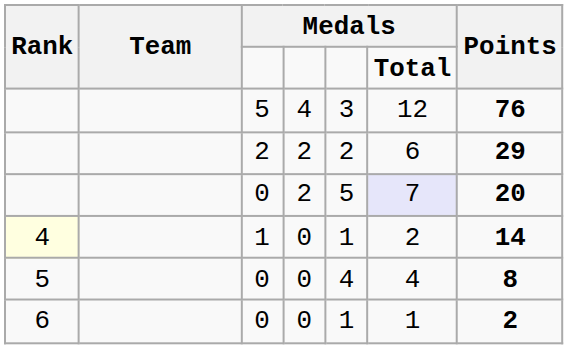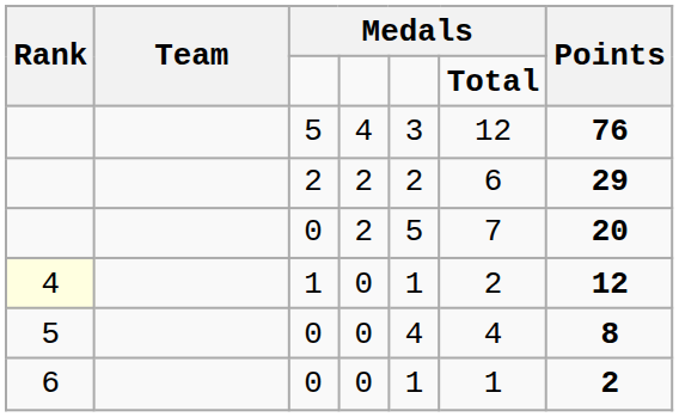row 5 | column 6: lavender background -> no background
row 6 | Points: 14 -> 12
